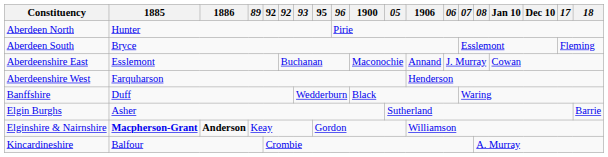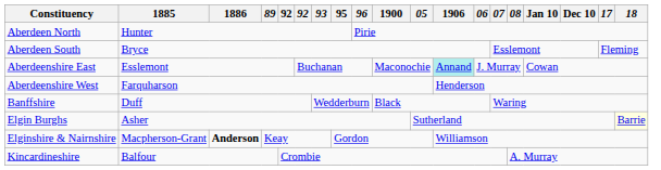Aberdeenshire East | 1906: no background -> paleturquoise background
Elgin Burghs | 18: no background -> lightyellow background
Elginshire & Nairnshire | 1885: bold -> normal
